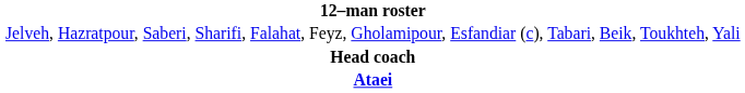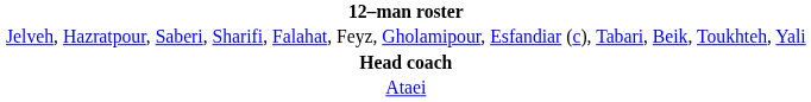row 4 | column 1: bold -> normal
